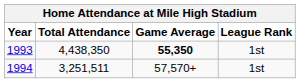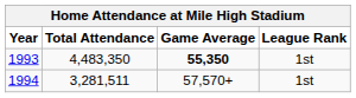1993 | Total Attendance: 4,438,350 -> 4,483,350
1994 | Total Attendance: 3,251,511 -> 3,281,511
